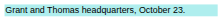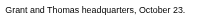row 1 | column 1: paleturquoise background -> no background
